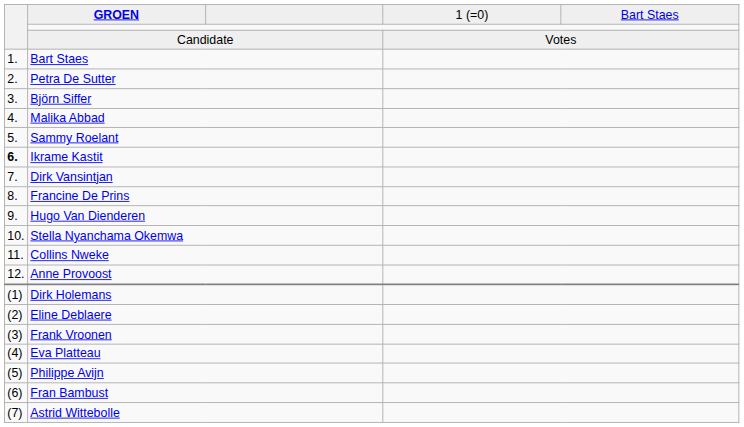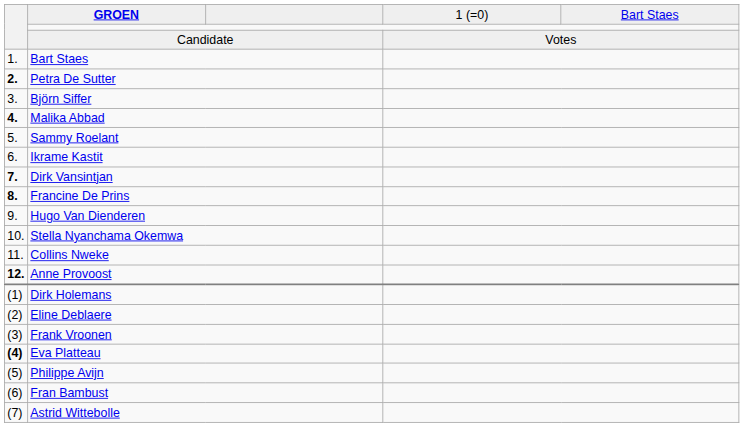Petra De Sutter | column 1: normal -> bold
Malika Abbad | column 1: normal -> bold
Ikrame Kastit | column 1: bold -> normal
Dirk Vansintjan | column 1: normal -> bold
Francine De Prins | column 1: normal -> bold
Anne Provoost | column 1: normal -> bold
Eva Platteau | column 1: normal -> bold
